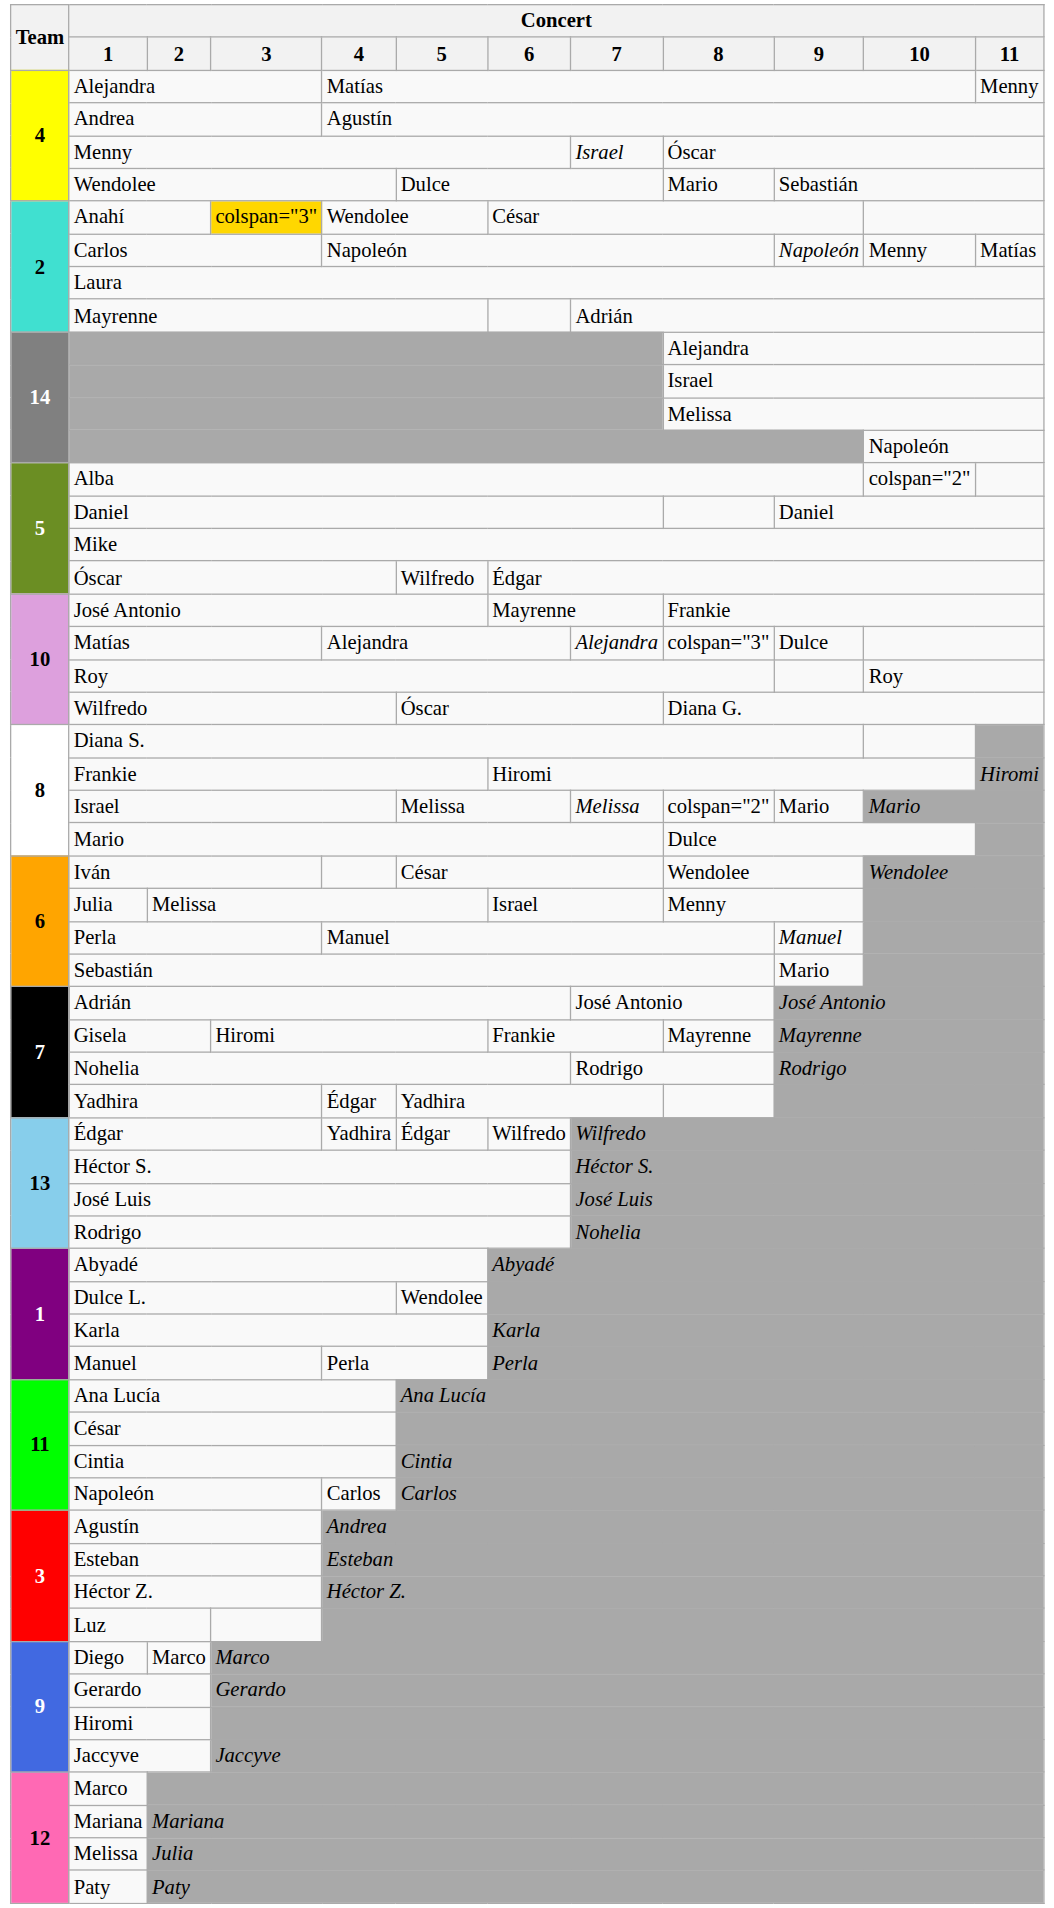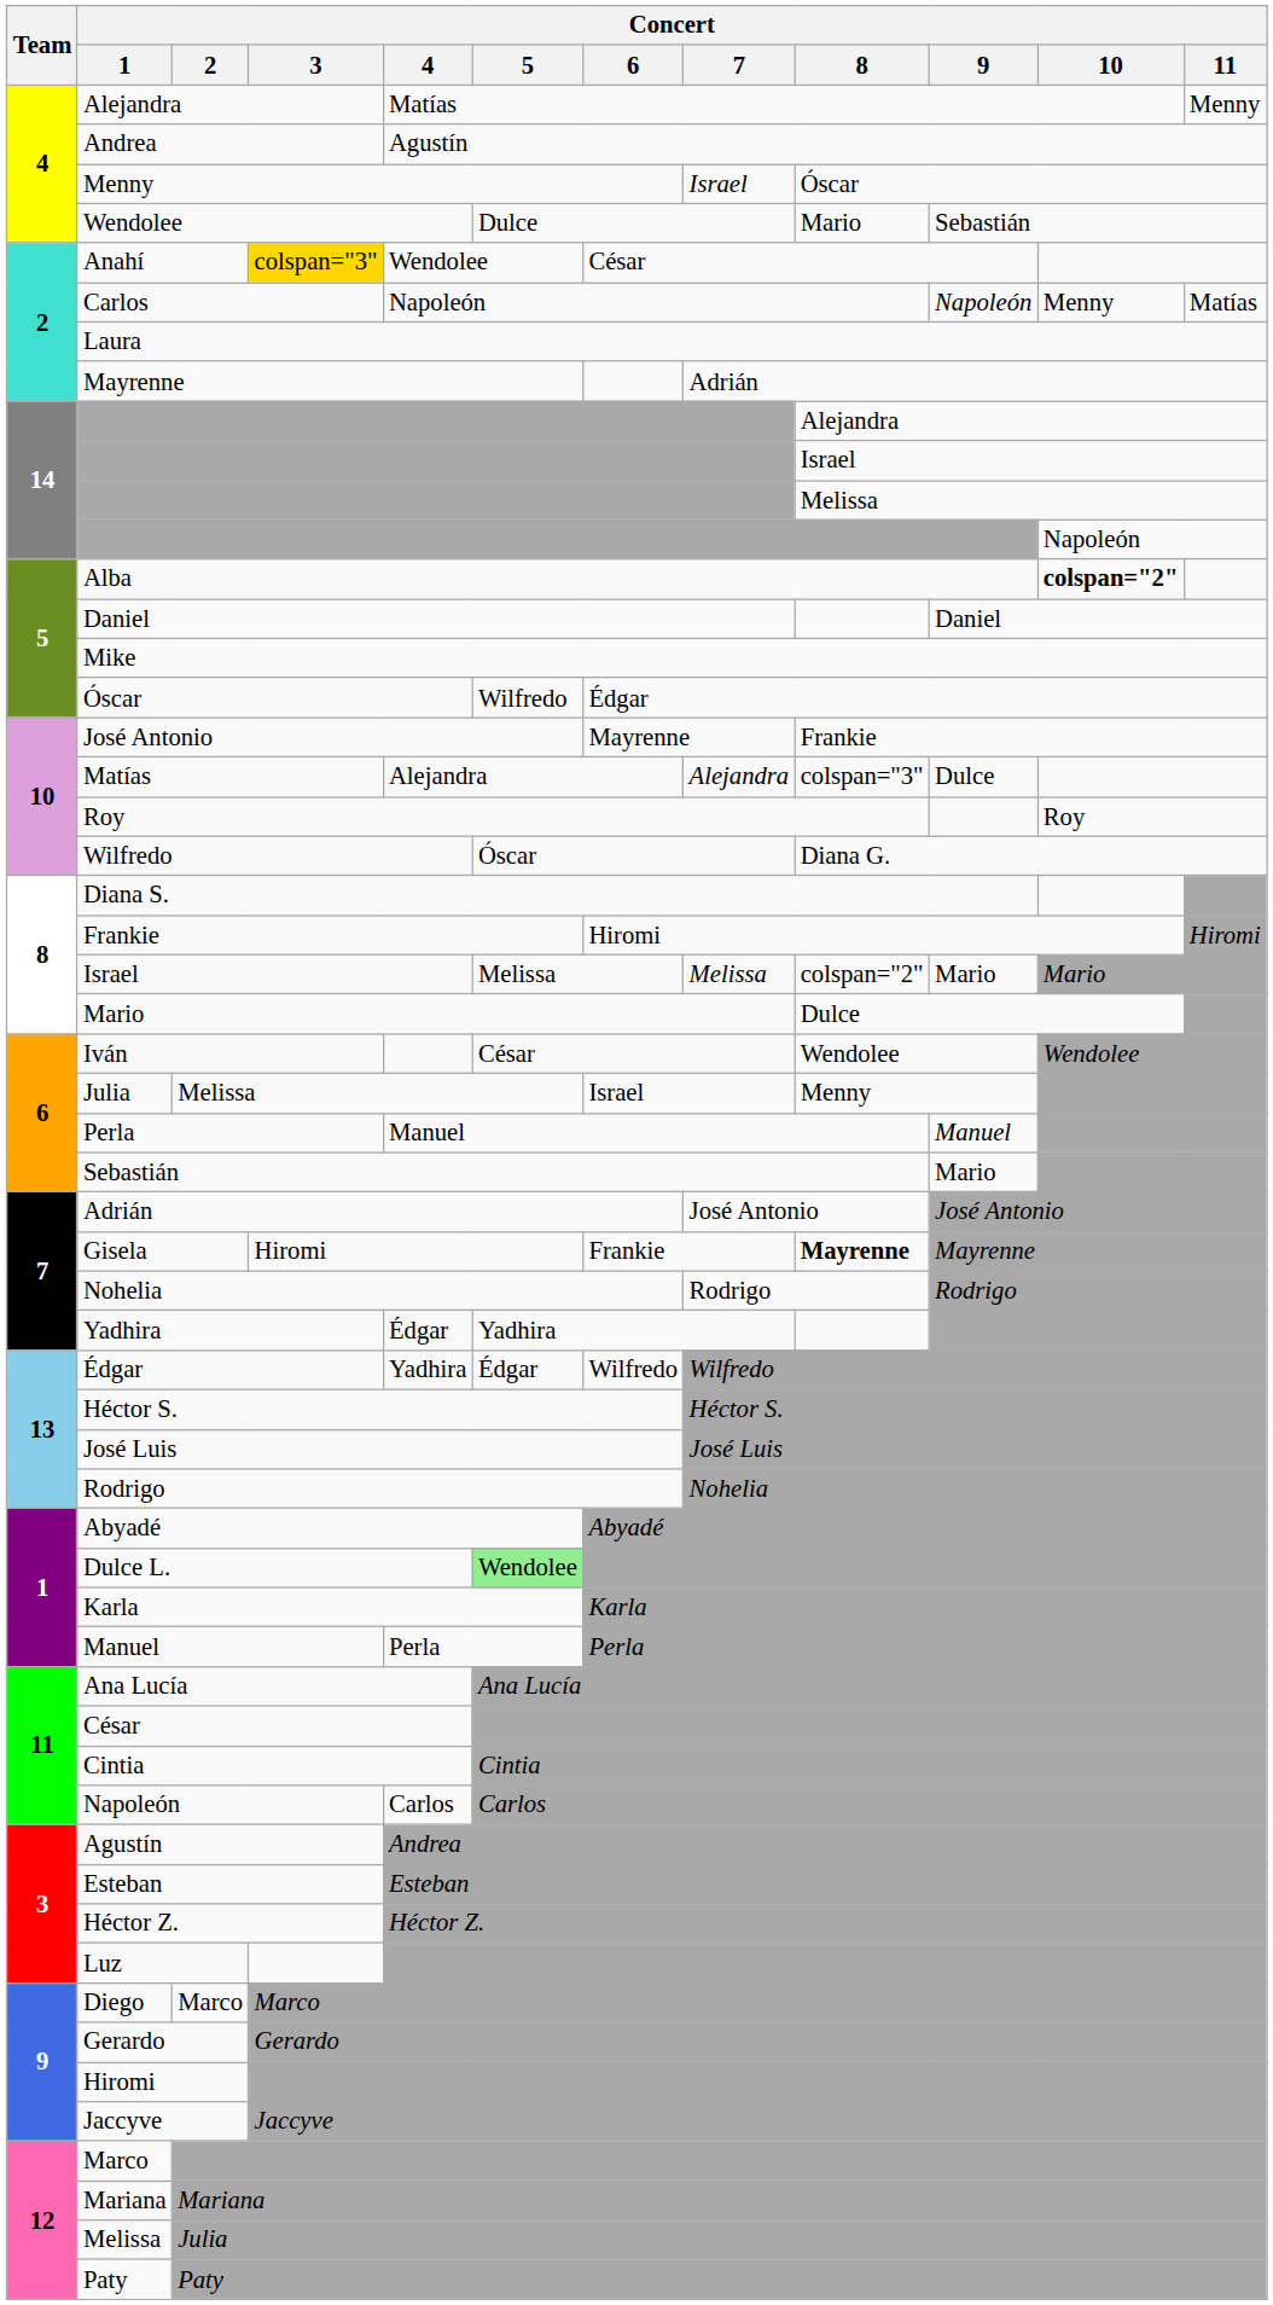Alba | Concert / 10: normal -> bold
Gisela | Concert / 8: normal -> bold
Dulce L. | Concert / 5: no background -> lightgreen background
